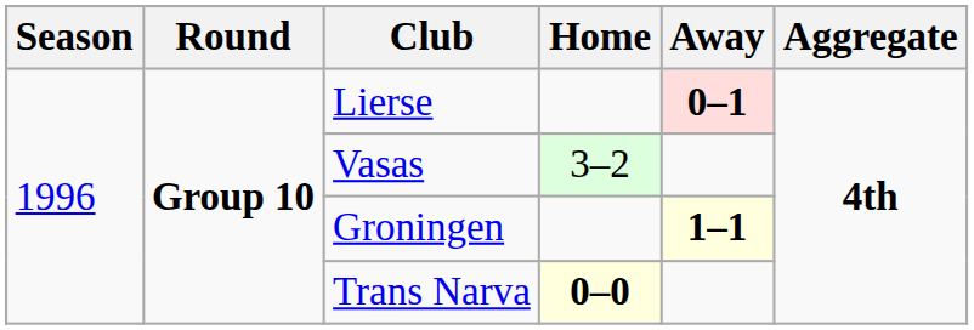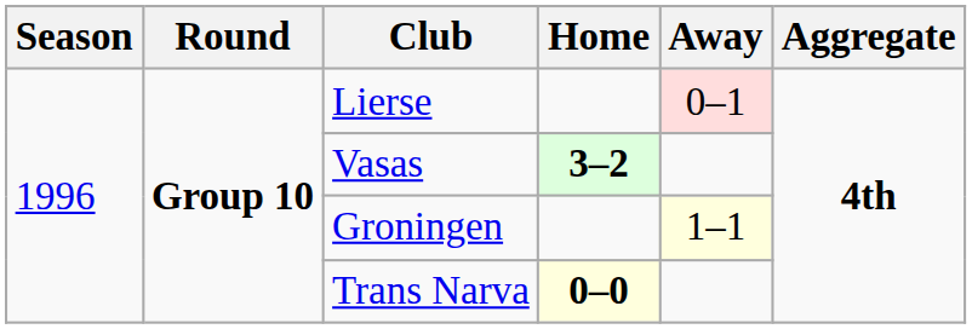Lierse | Away: bold -> normal
Vasas | Home: normal -> bold
Groningen | Away: bold -> normal
